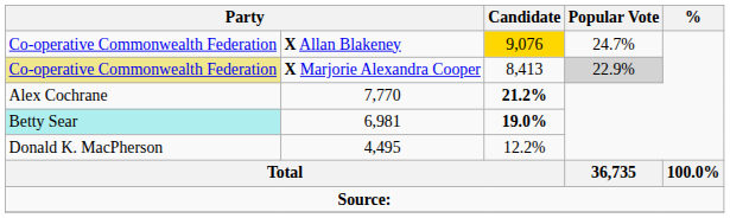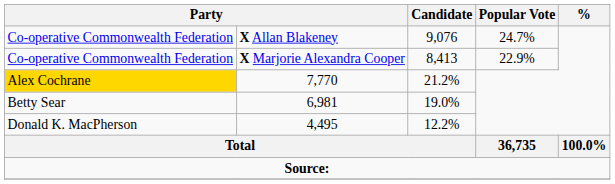X Allan Blakeney | Candidate: gold background -> no background
X Marjorie Alexandra Cooper | column 1: khaki background -> no background
X Marjorie Alexandra Cooper | Popular Vote: lightgrey background -> no background
7,770 | column 1: no background -> gold background
7,770 | Candidate: bold -> normal
6,981 | column 1: paleturquoise background -> no background
6,981 | Candidate: bold -> normal
